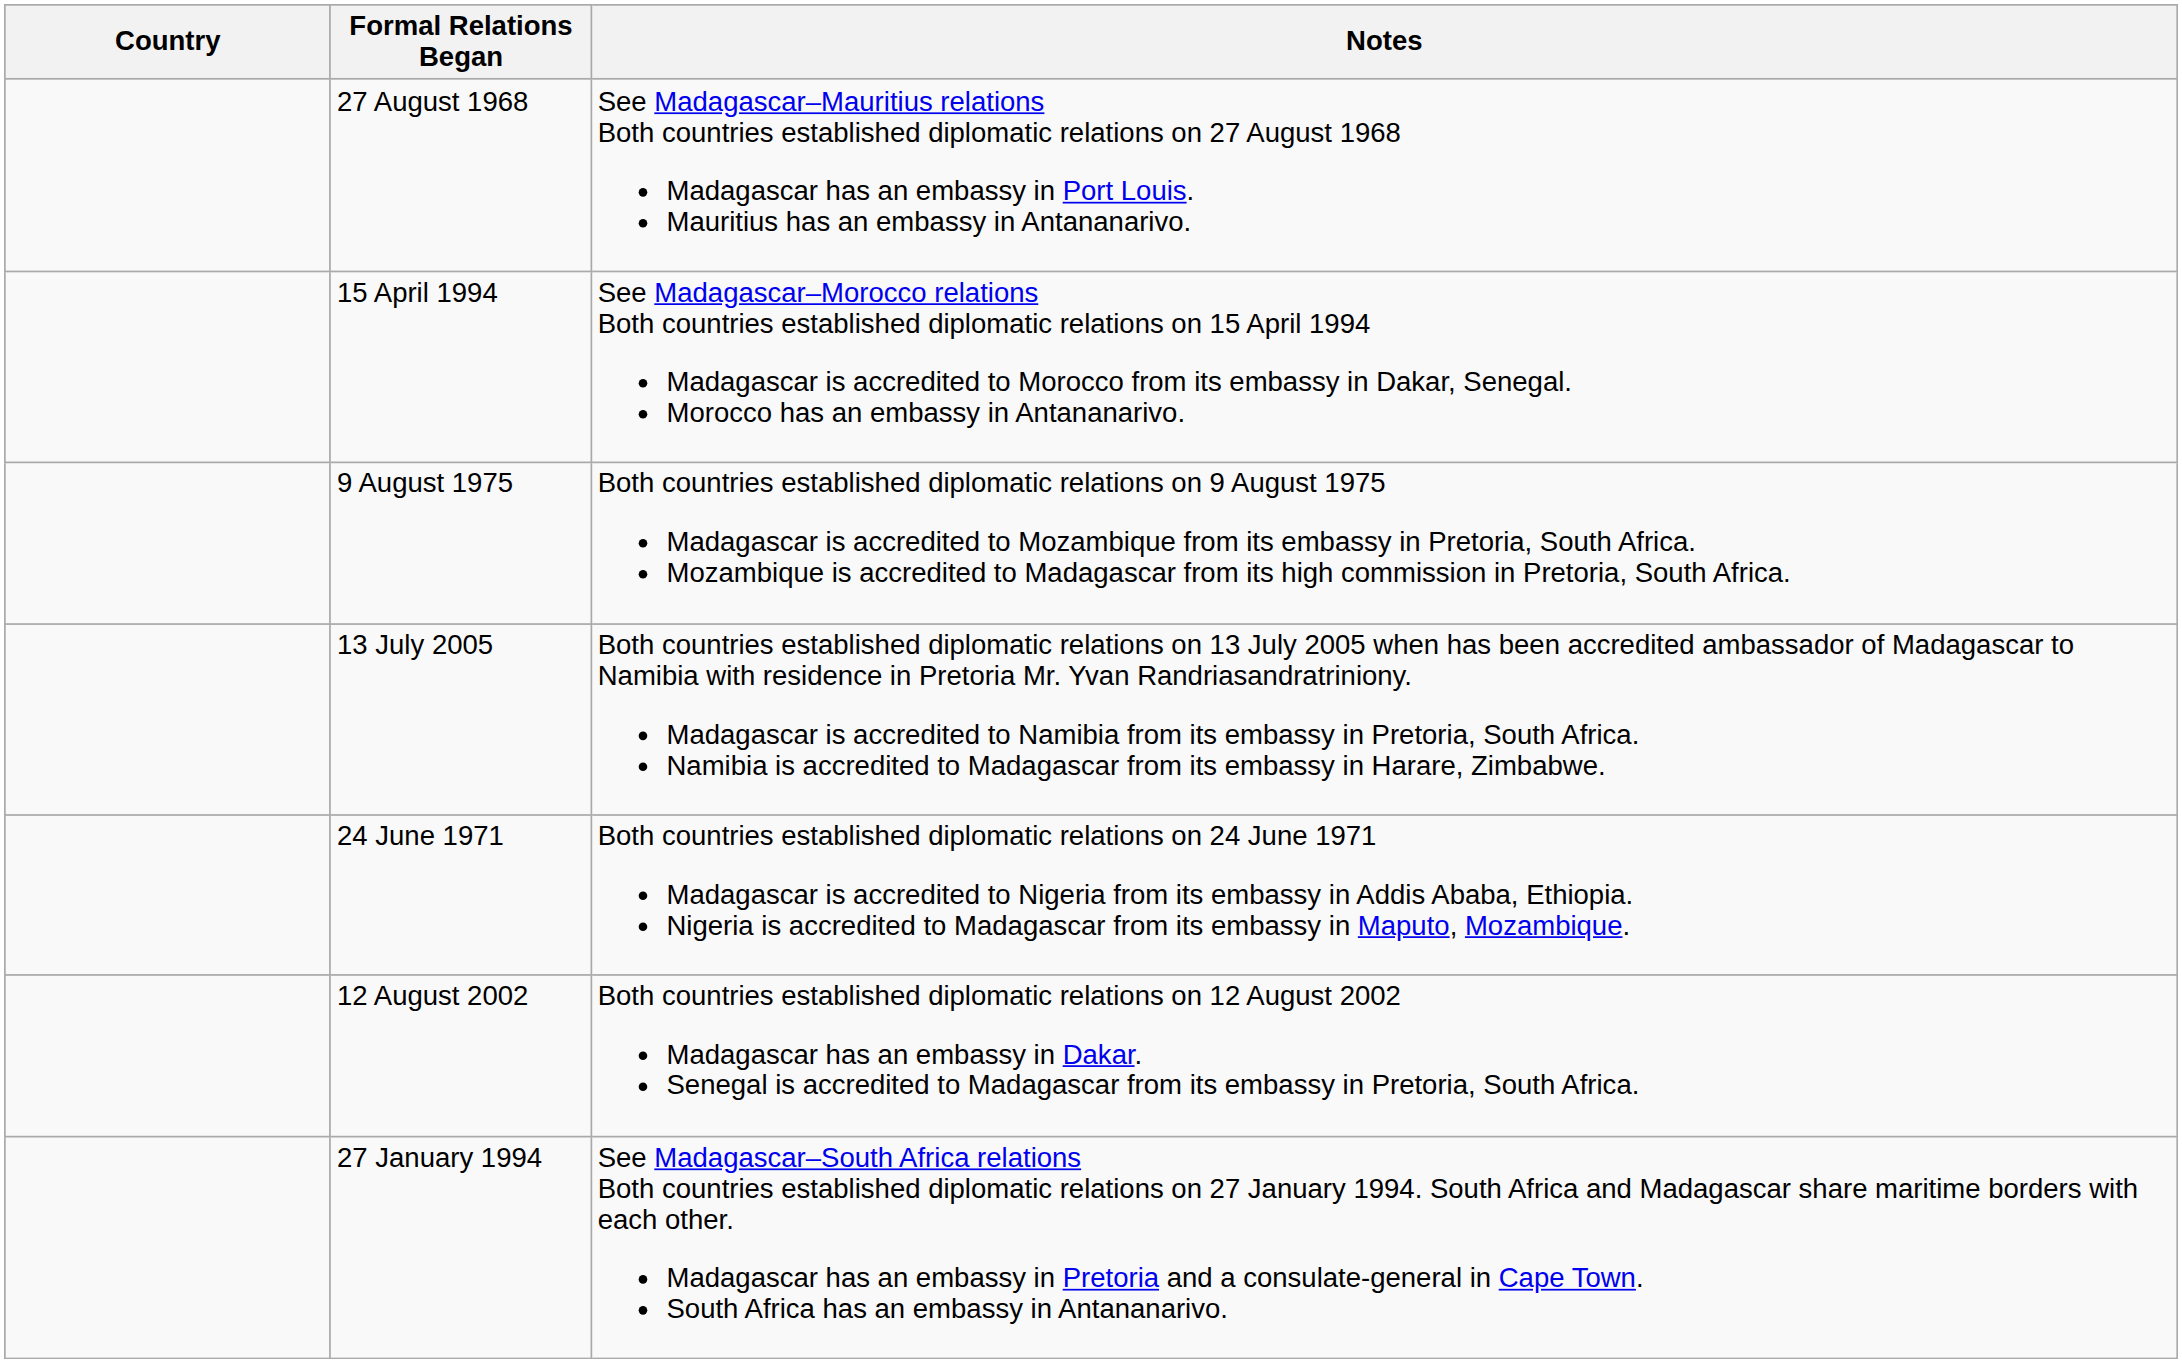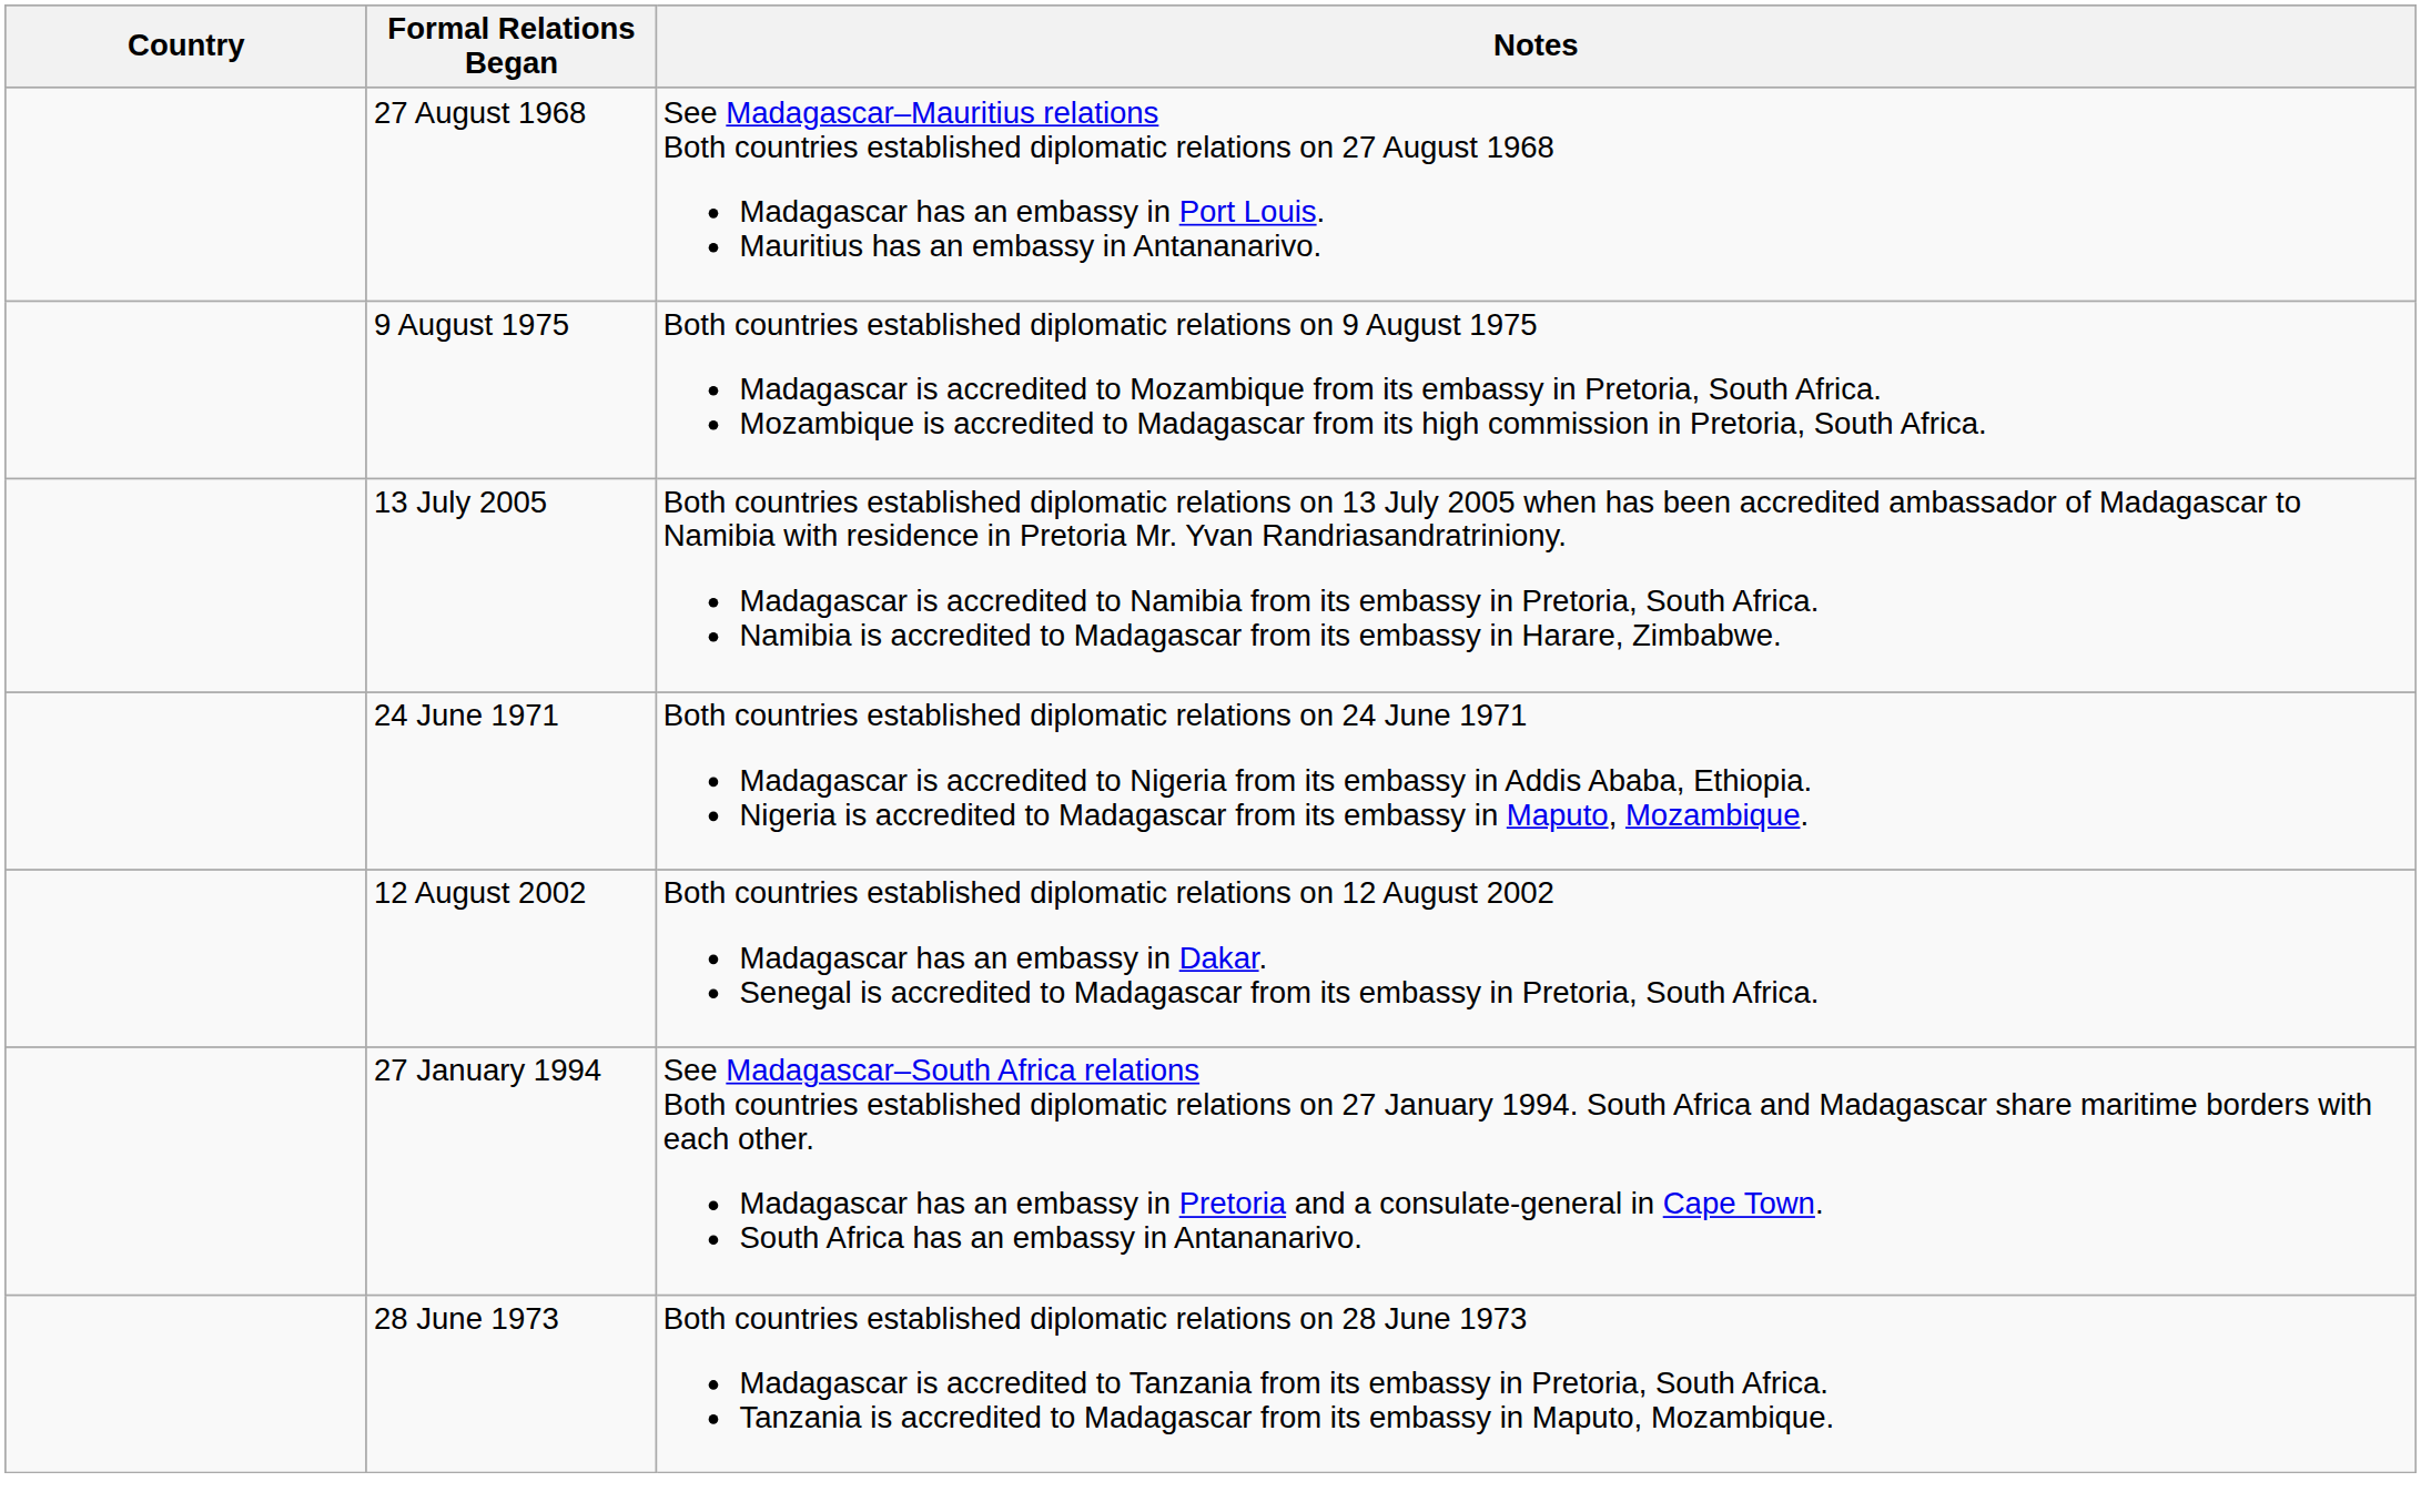- row: 15 April 1994 | See Madagascar–Morocco relations Both countries established diplomatic relations on 15 April 1994 Madagascar is accredited to Morocco from its embassy in Dakar, Senegal. Morocco has an embassy in Antananarivo.
+ row: 28 June 1973 | Both countries established diplomatic relations on 28 June 1973 Madagascar is accredited to Tanzania from its embassy in Pretoria, South Africa. Tanzania is accredited to Madagascar from its embassy in Maputo, Mozambique.
